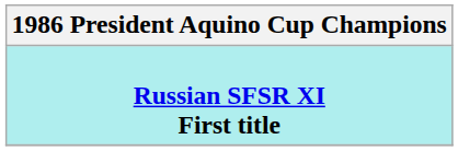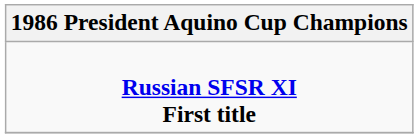row 2 | column 1: paleturquoise background -> no background
